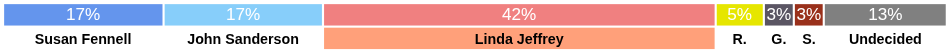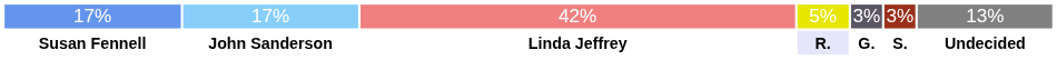Susan Fennell | column 3: lightsalmon background -> no background
Susan Fennell | column 4: no background -> lavender background
